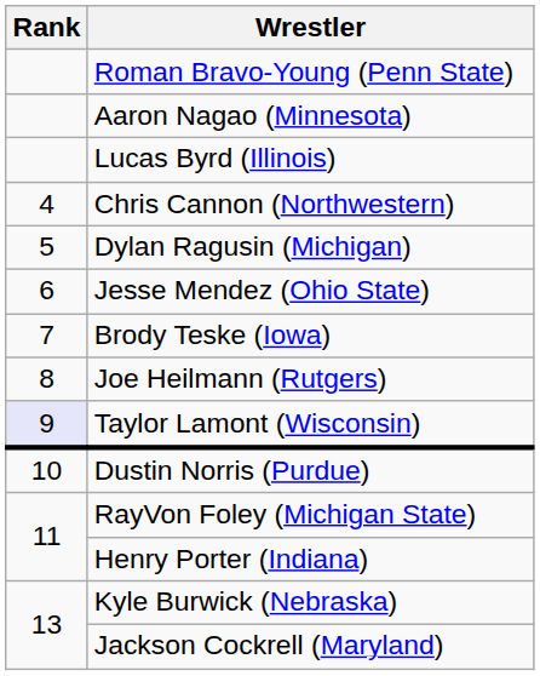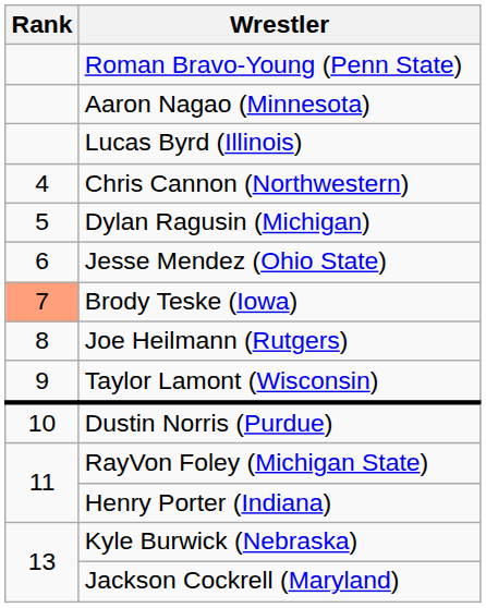Brody Teske (Iowa) | Rank: no background -> lightsalmon background
Taylor Lamont (Wisconsin) | Rank: lavender background -> no background
